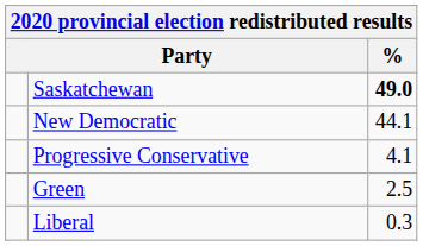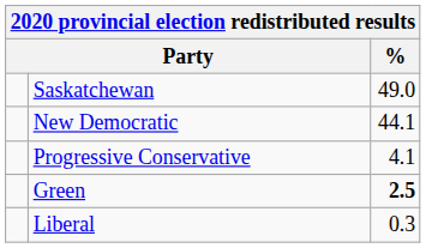Saskatchewan | %: bold -> normal
Green | %: normal -> bold
